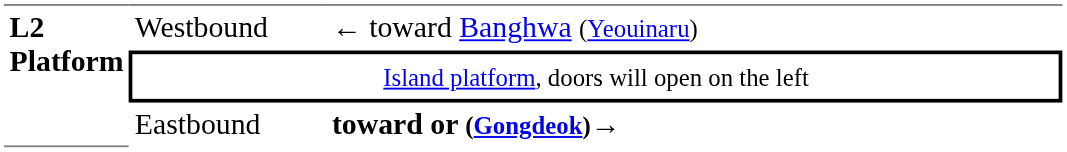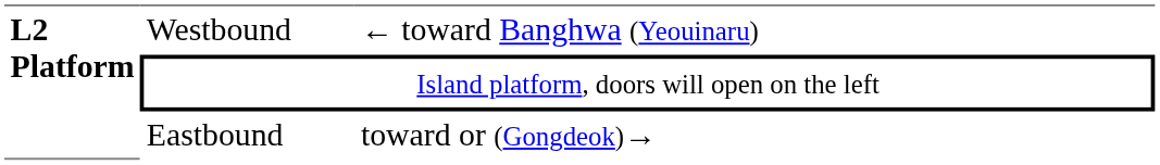Eastbound | column 3: bold -> normal
